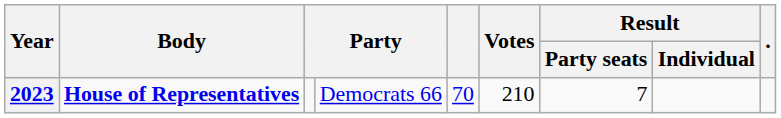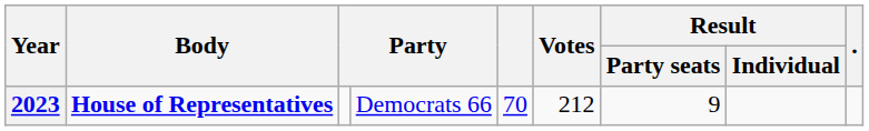2023 | Votes: 210 -> 212
2023 | Result / Party seats: 7 -> 9
